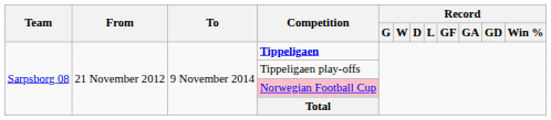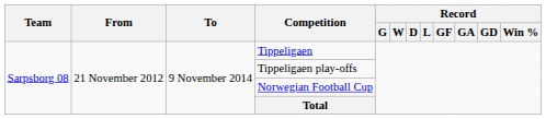Tippeligaen | Competition: bold -> normal
Norwegian Football Cup | Competition: pink background -> no background
